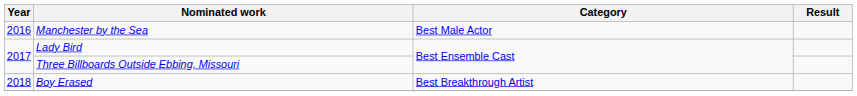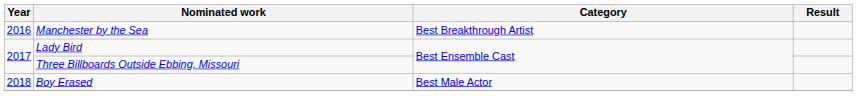Manchester by the Sea | Category: Best Male Actor -> Best Breakthrough Artist
Boy Erased | Category: Best Breakthrough Artist -> Best Male Actor
